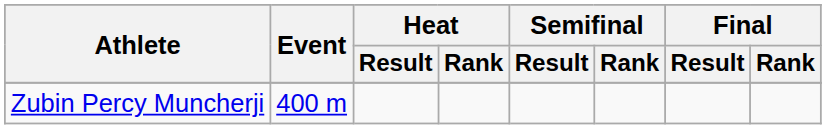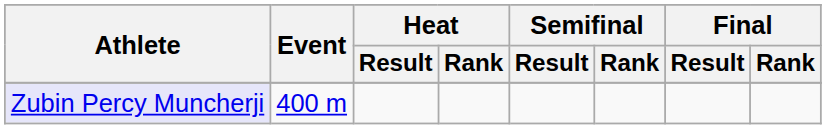Zubin Percy Muncherji | Athlete: no background -> lavender background
